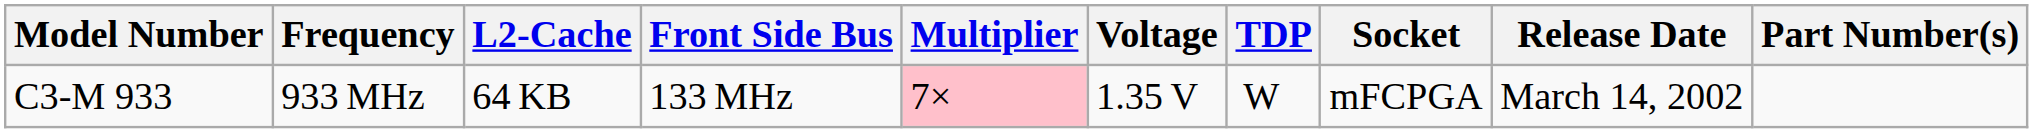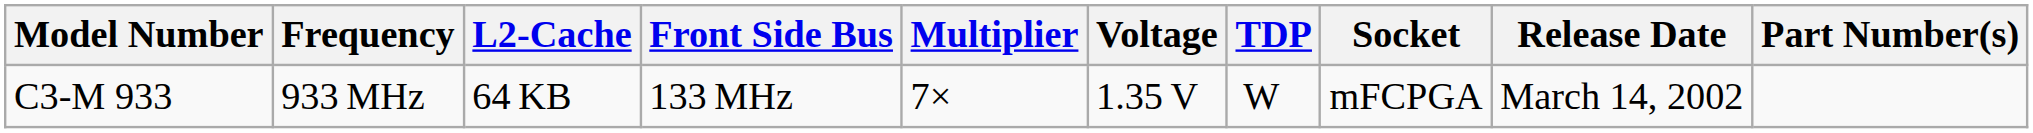C3-M 933 | Multiplier: pink background -> no background
